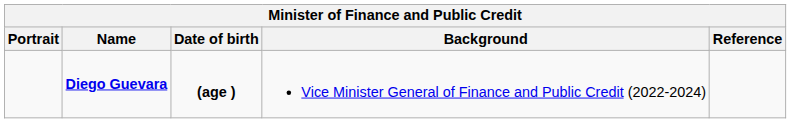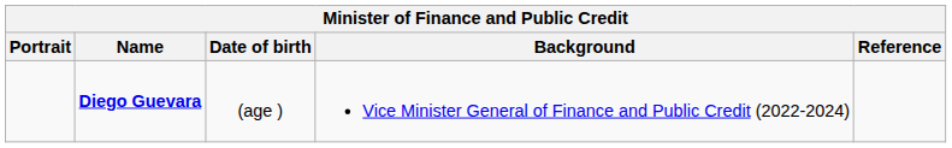Diego Guevara | Date of birth: bold -> normal
